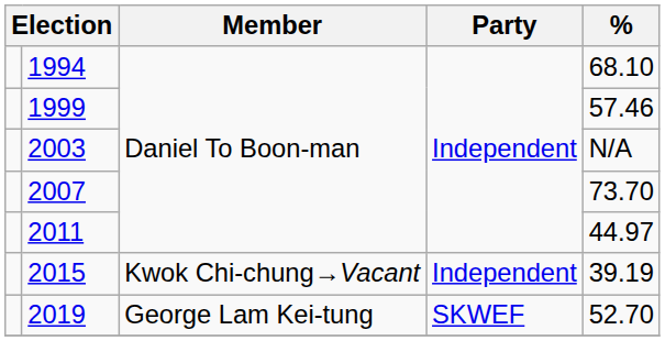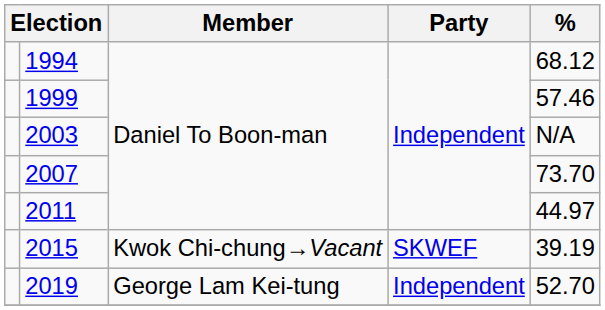1994 | %: 68.10 -> 68.12
2015 | Party: Independent -> SKWEF
2019 | Party: SKWEF -> Independent
